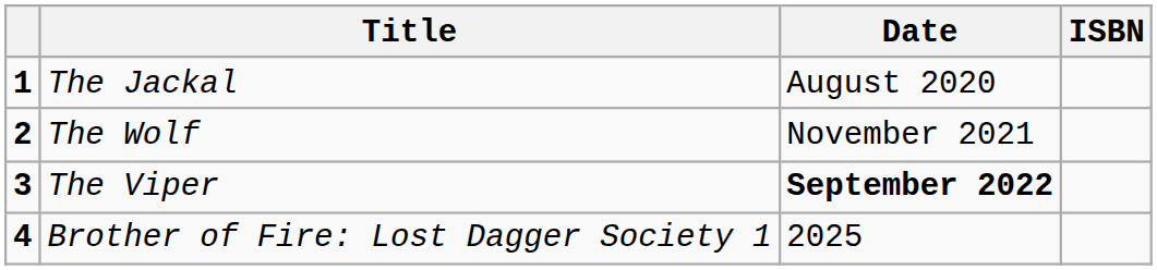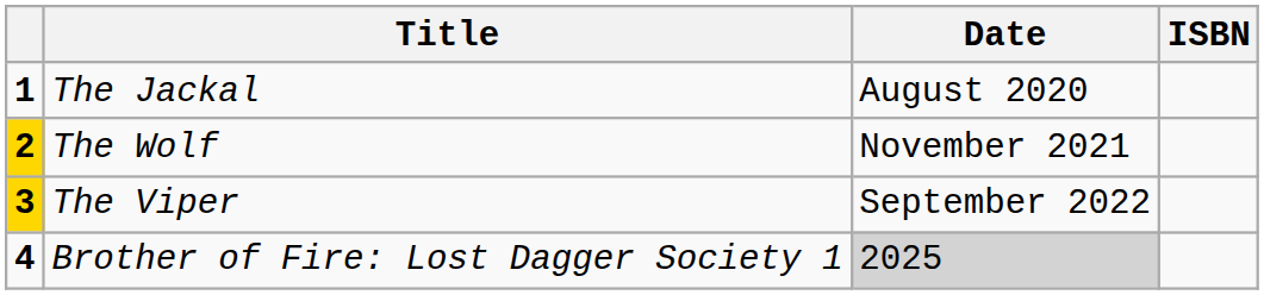The Wolf | column 1: no background -> gold background
The Viper | column 1: no background -> gold background
The Viper | Date: bold -> normal
Brother of Fire: Lost Dagger Society 1 | Date: no background -> lightgrey background
